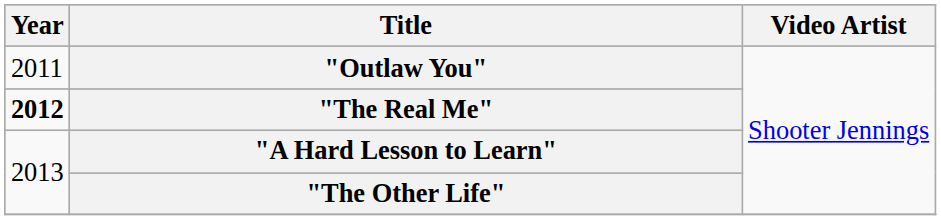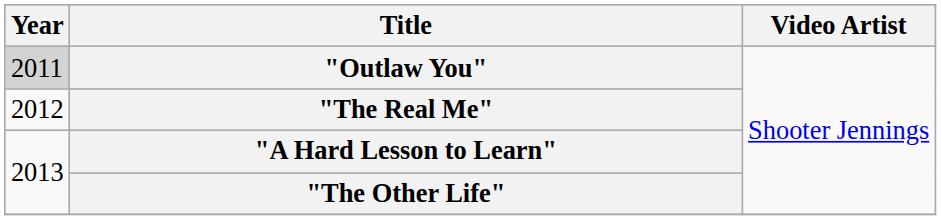"Outlaw You" | Year: no background -> lightgrey background
"The Real Me" | Year: bold -> normal
